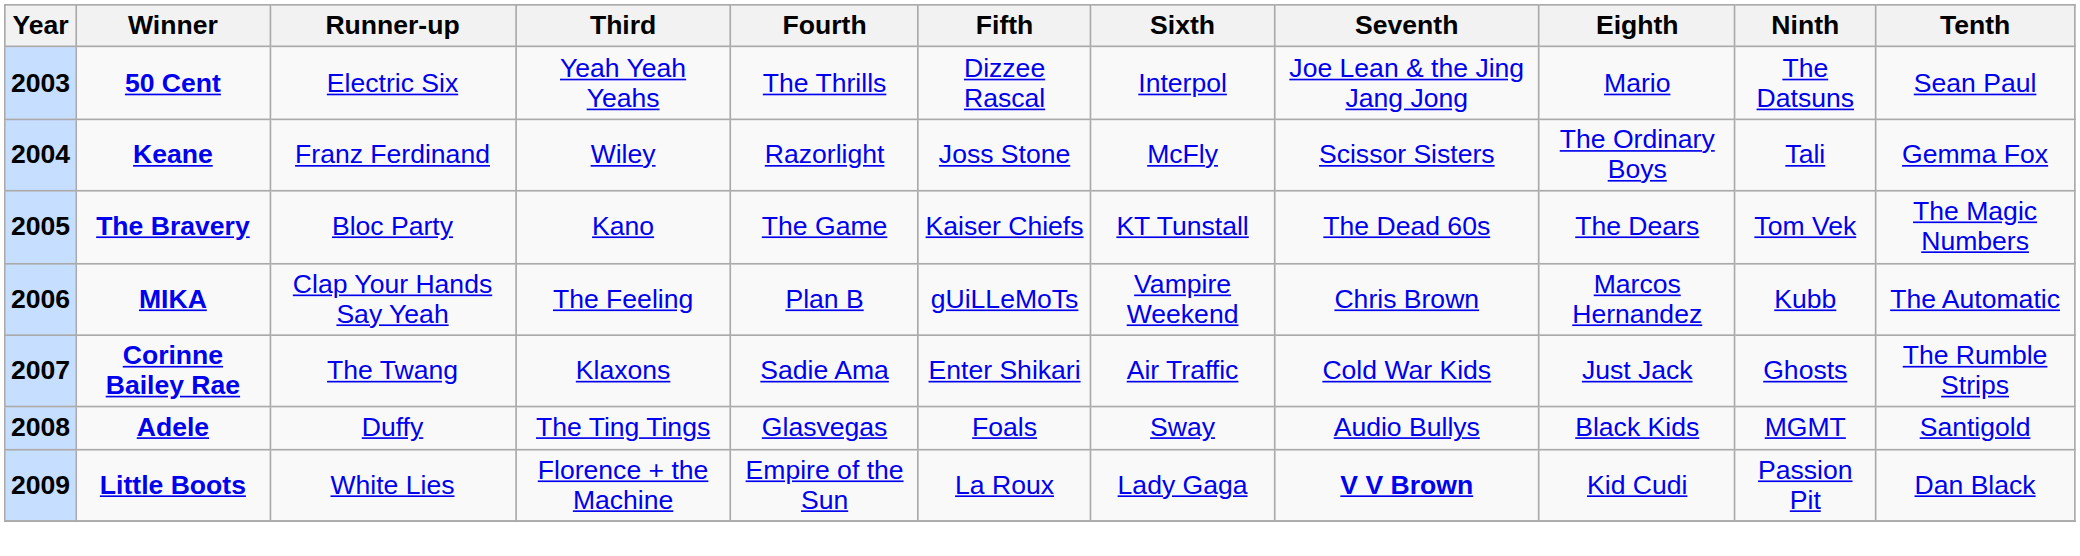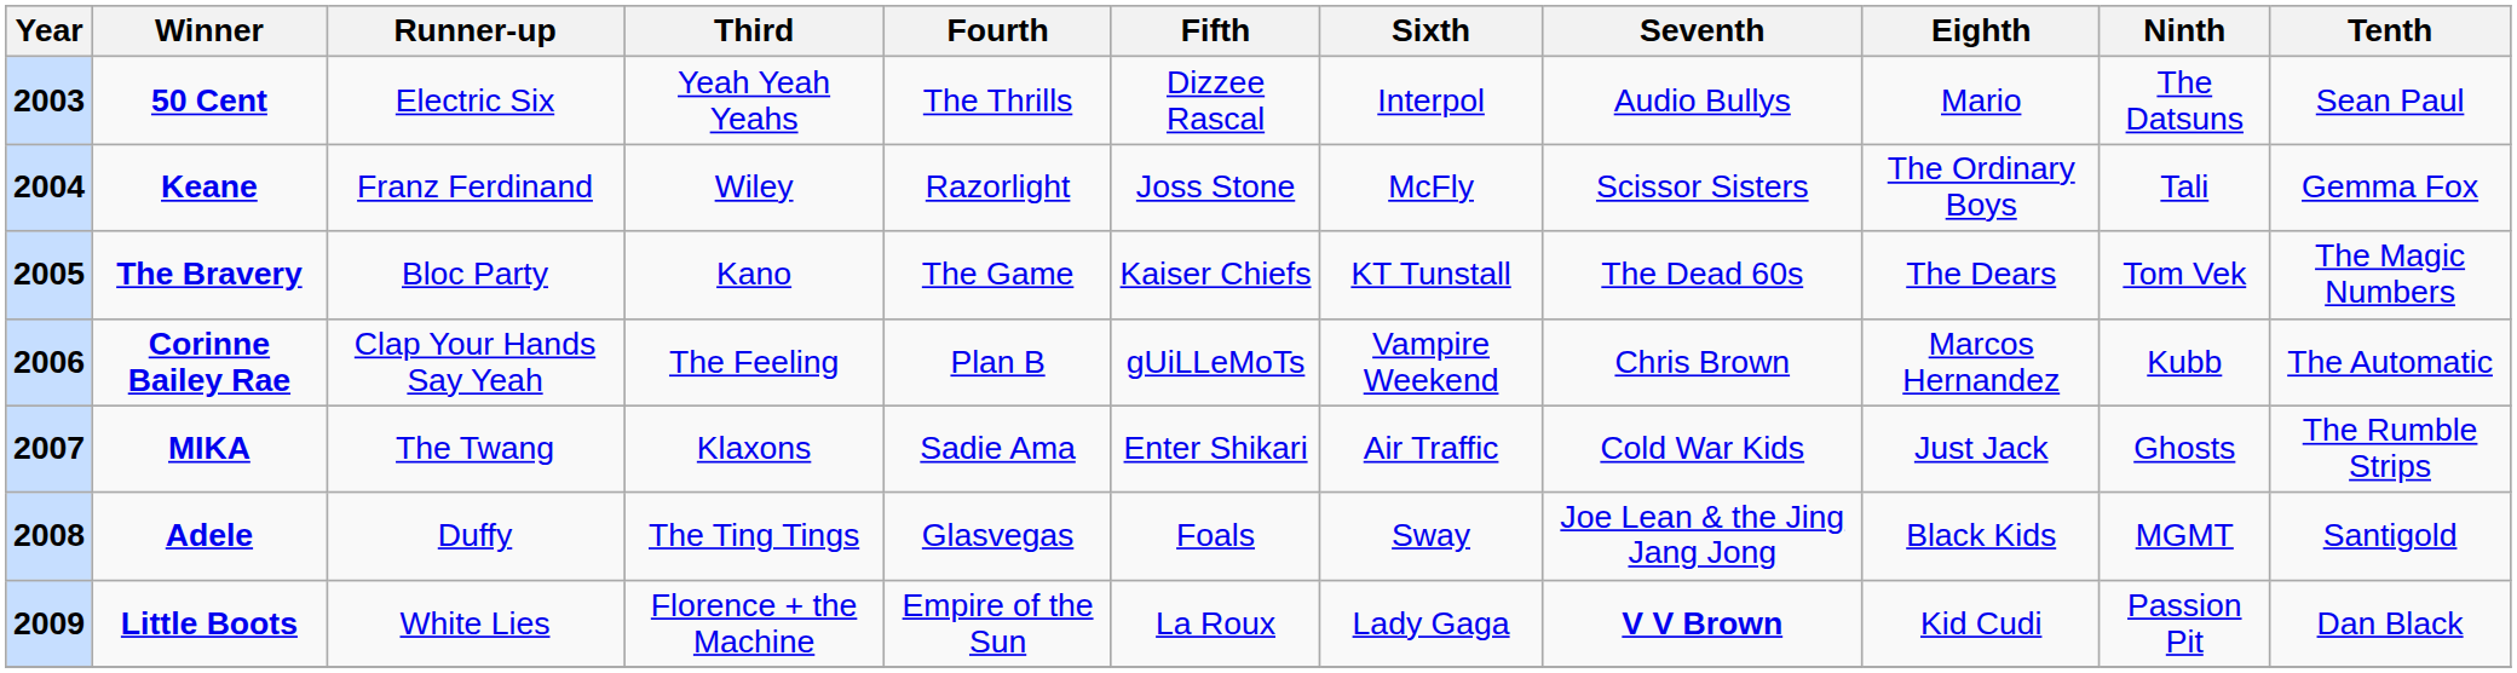2003 | Seventh: Joe Lean & the Jing Jang Jong -> Audio Bullys
2006 | Winner: MIKA -> Corinne Bailey Rae
2007 | Winner: Corinne Bailey Rae -> MIKA
2008 | Seventh: Audio Bullys -> Joe Lean & the Jing Jang Jong
